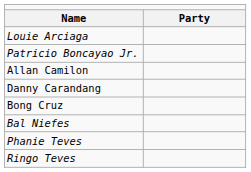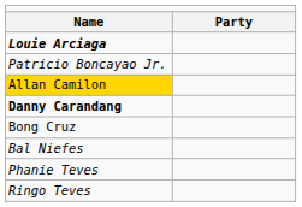Louie Arciaga | column 1: normal -> bold
Allan Camilon | column 1: no background -> gold background
Danny Carandang | column 1: normal -> bold
